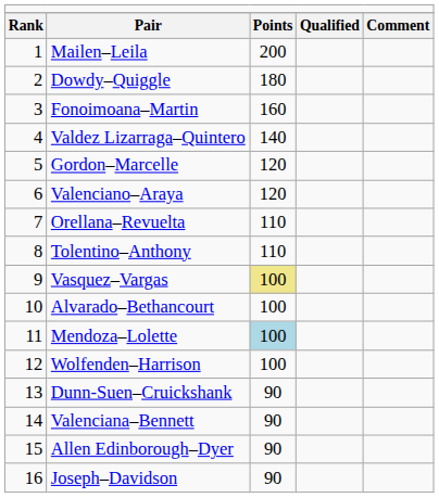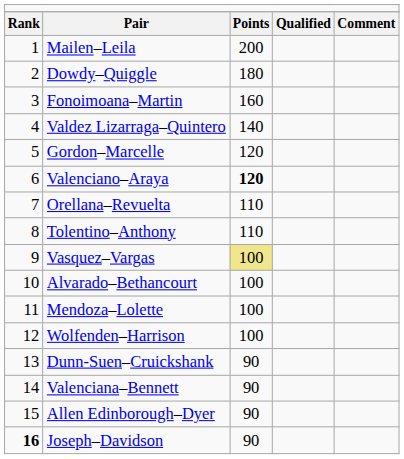Valenciano–Araya | column 3: normal -> bold
Mendoza–Lolette | column 3: lightblue background -> no background
Joseph–Davidson | column 1: normal -> bold
